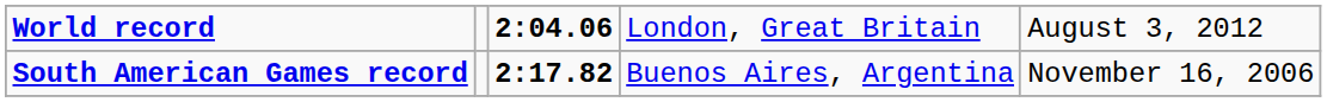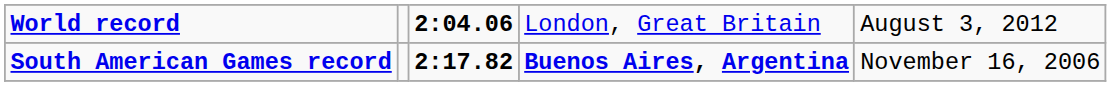South American Games record | column 4: normal -> bold
